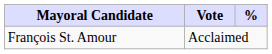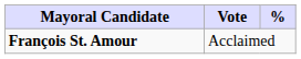François St. Amour | Mayoral Candidate: normal -> bold
